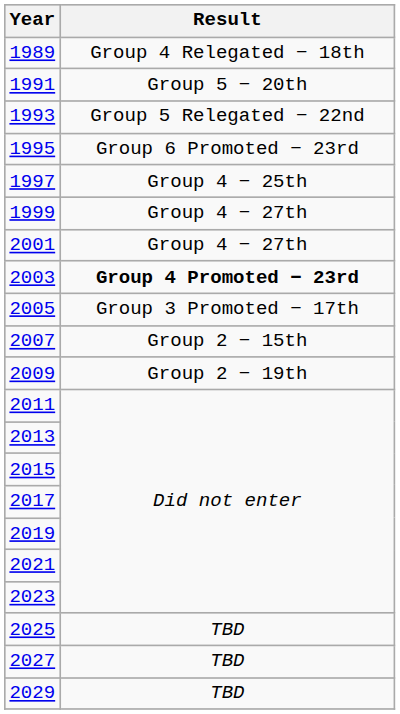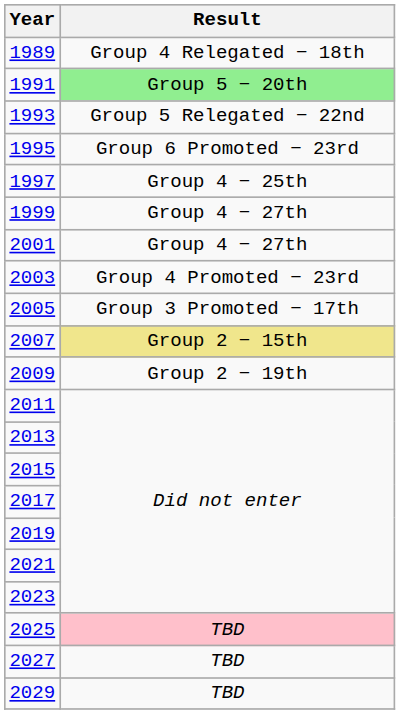1991 | Result: no background -> lightgreen background
2003 | Result: bold -> normal
2007 | Result: no background -> khaki background
2025 | Result: no background -> pink background
